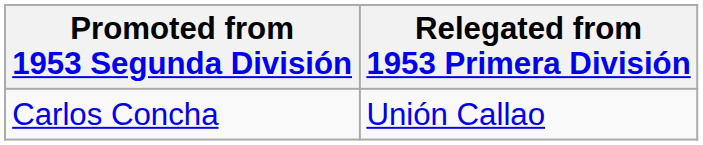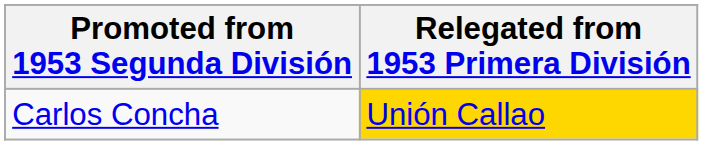Carlos Concha | Relegated from 1953 Primera División: no background -> gold background
